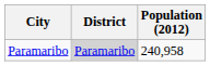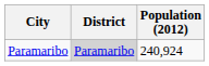row 2 | Population (2012): 240,958 -> 240,924
